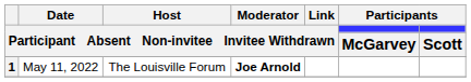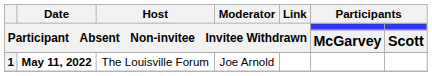1 | Date / Participant Absent Non-invitee Invitee Withdrawn: normal -> bold
1 | Moderator / Participant Absent Non-invitee Invitee Withdrawn: bold -> normal
